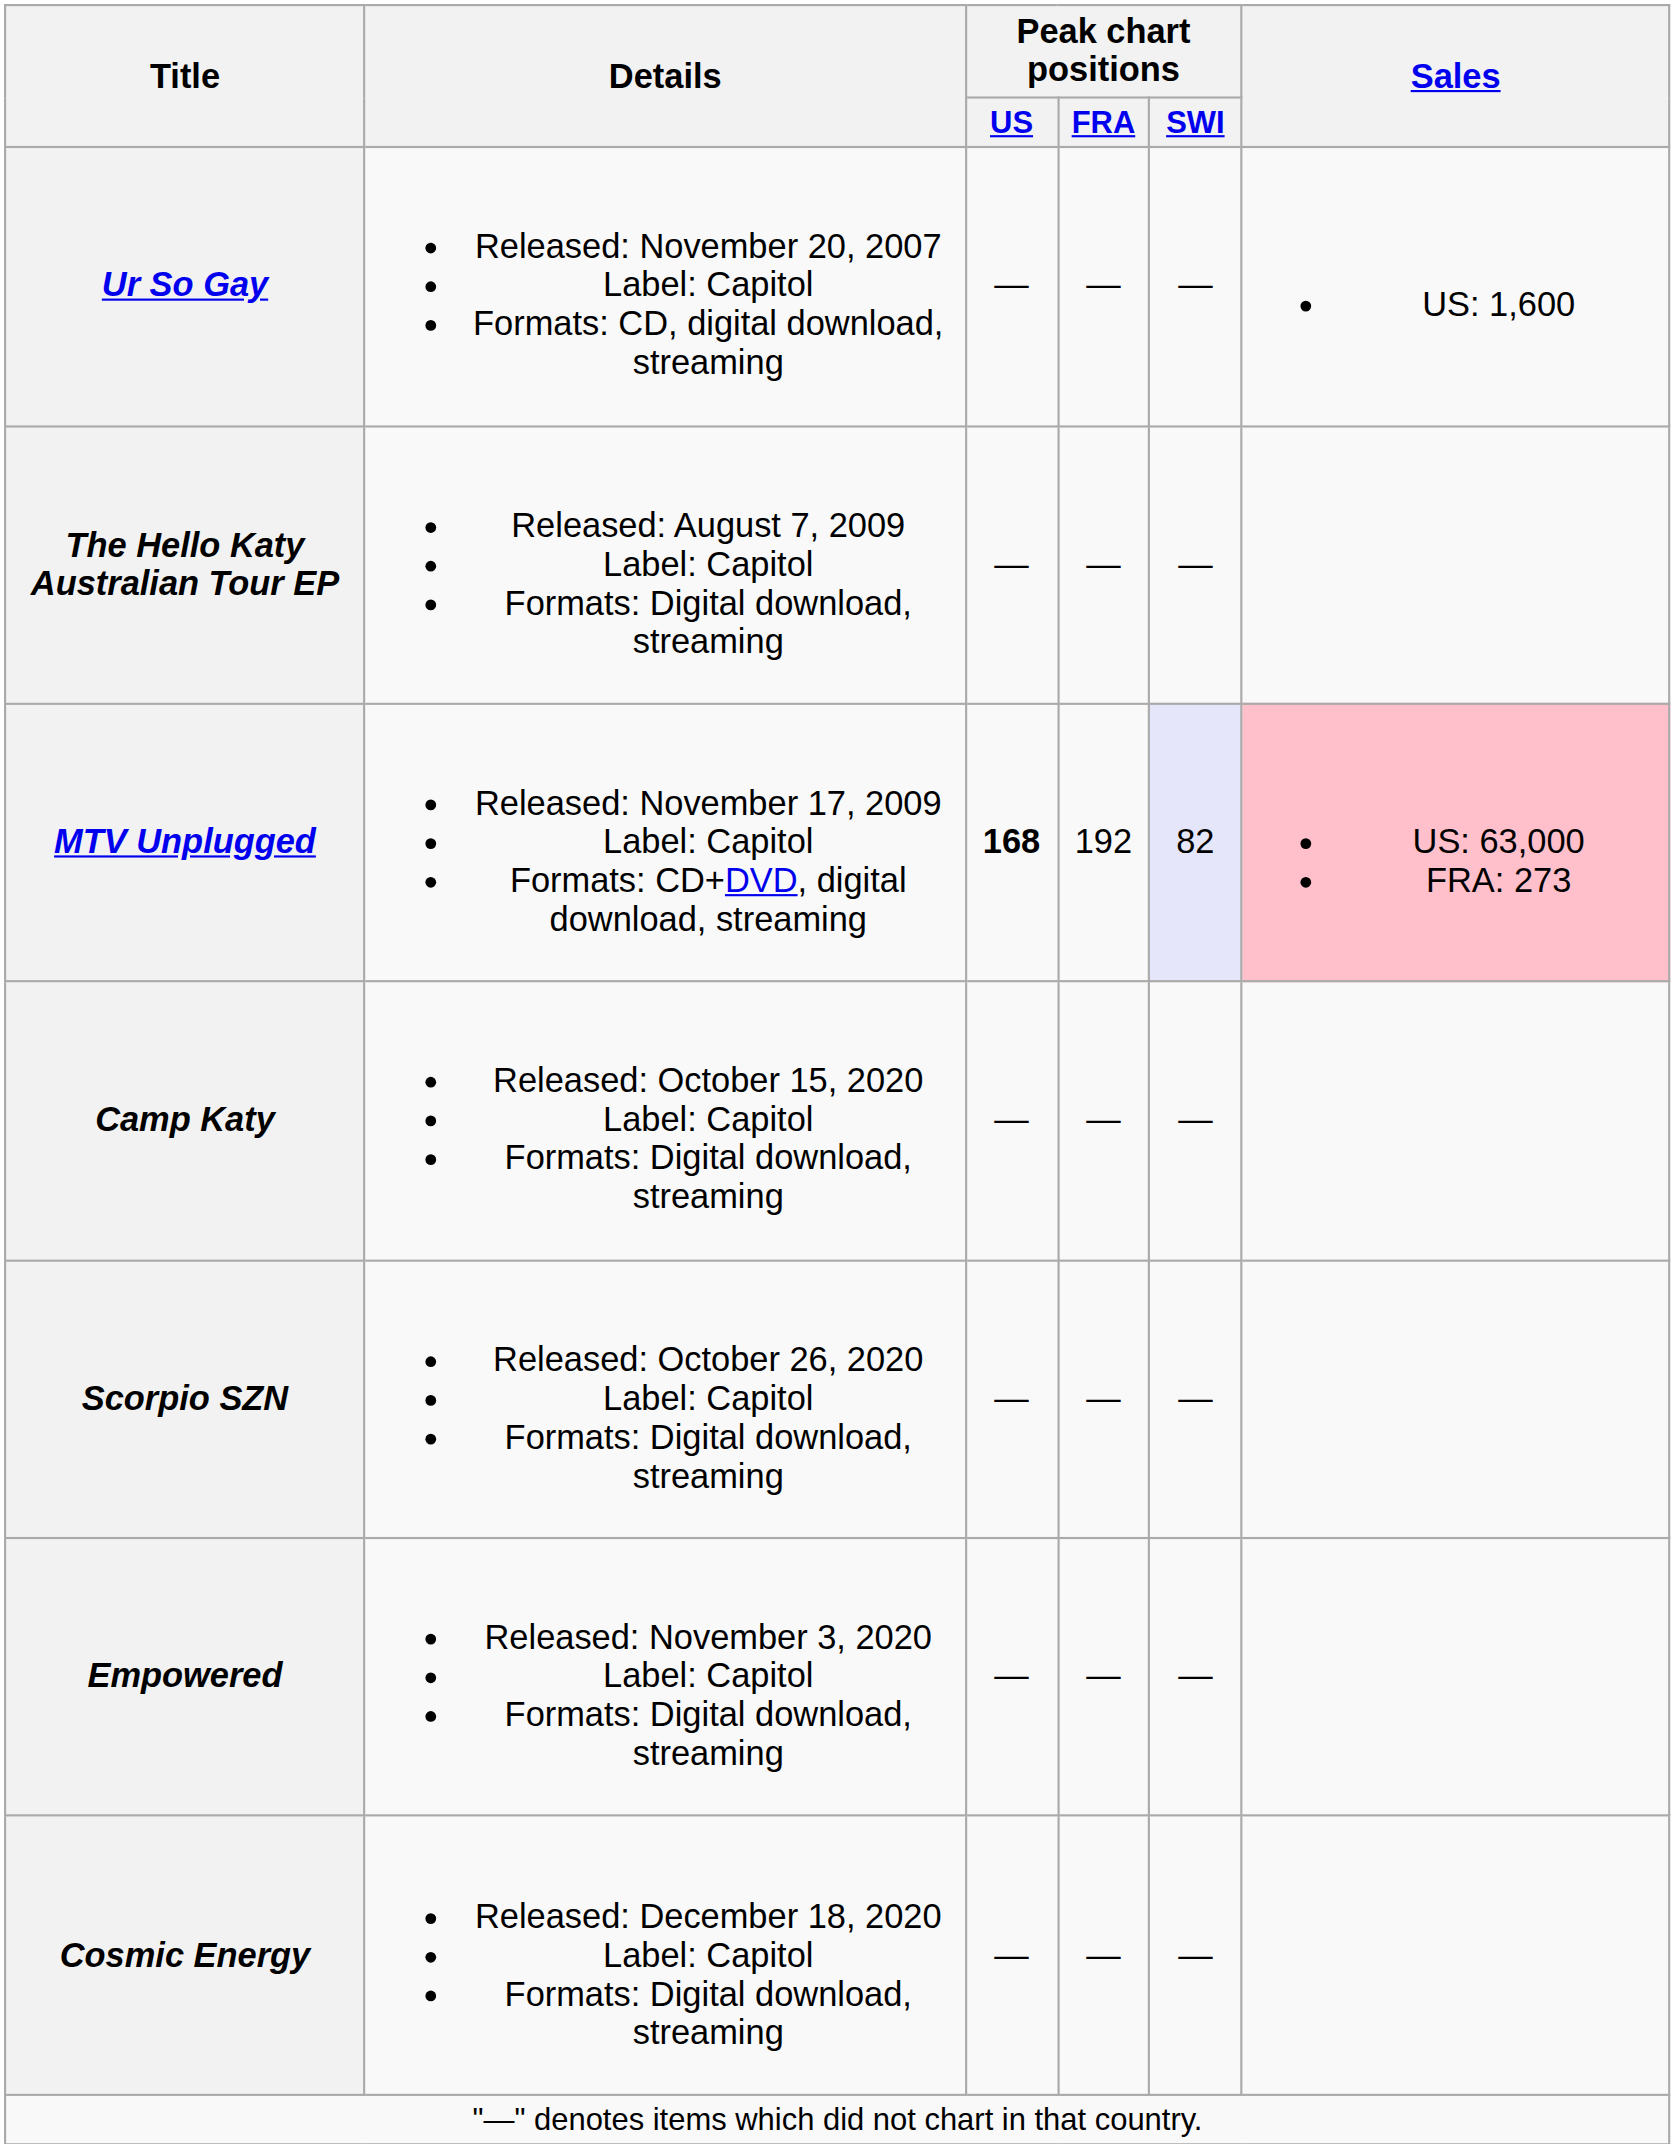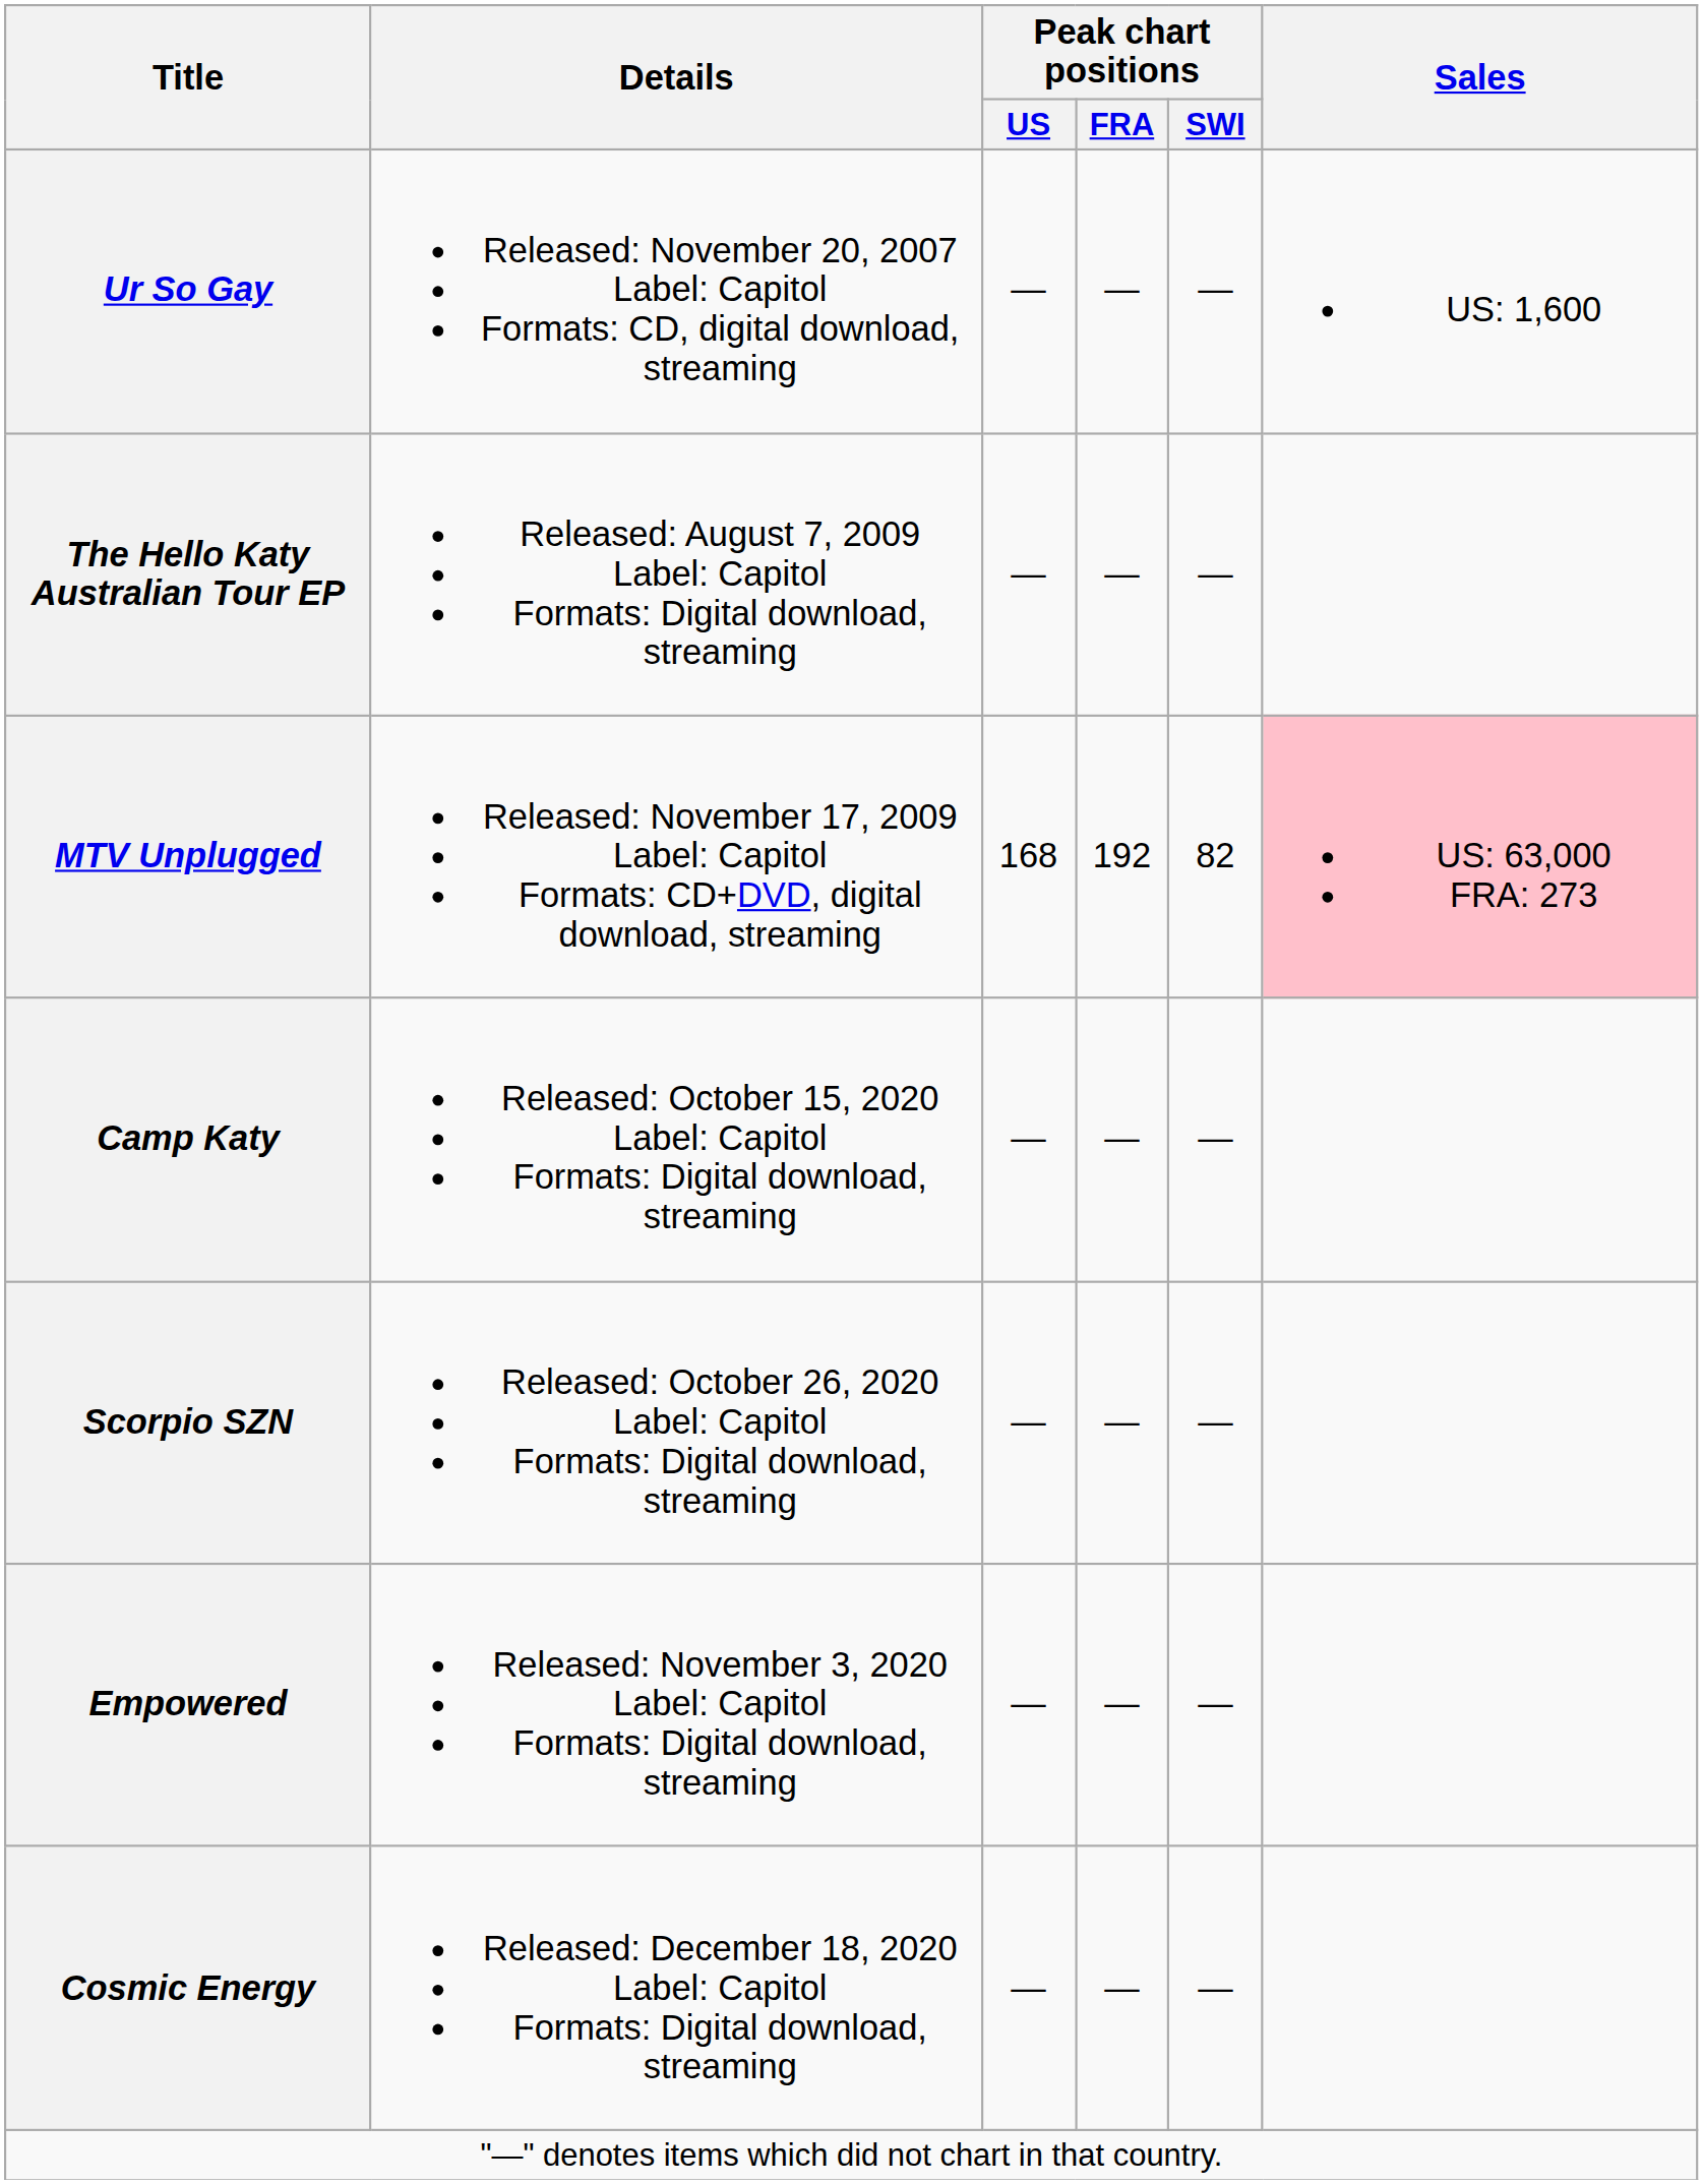MTV Unplugged | Peak chart positions / US: bold -> normal
MTV Unplugged | Peak chart positions / SWI: lavender background -> no background
